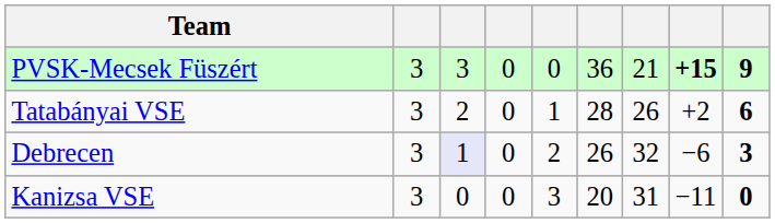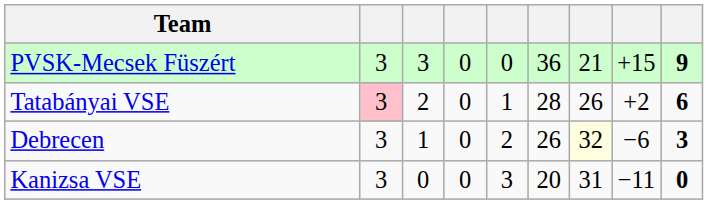PVSK-Mecsek Füszért | column 8: bold -> normal
Tatabányai VSE | column 2: no background -> pink background
Debrecen | column 3: lavender background -> no background
Debrecen | column 7: no background -> lightyellow background
